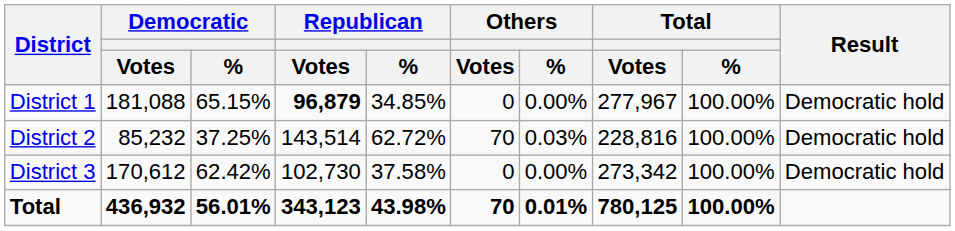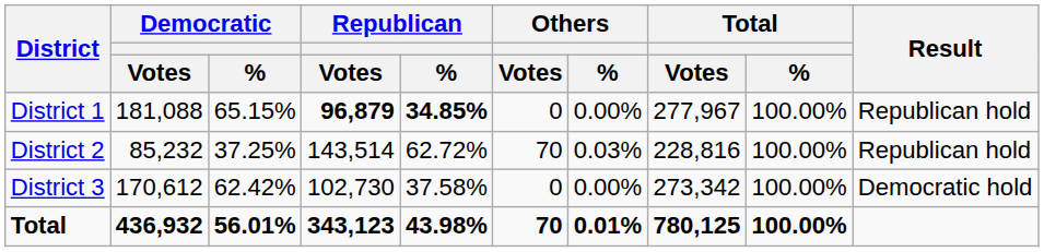District 1 | Republican / %: normal -> bold
District 1 | Result: Democratic hold -> Republican hold
District 2 | Result: Democratic hold -> Republican hold
